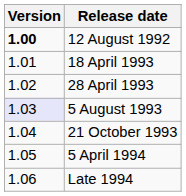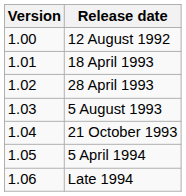12 August 1992 | Version: bold -> normal
5 August 1993 | Version: lavender background -> no background
